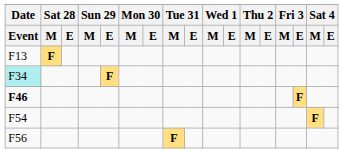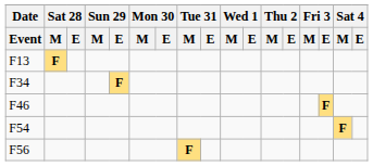F34 | Date / Event: paleturquoise background -> no background
F46 | Date / Event: bold -> normal
